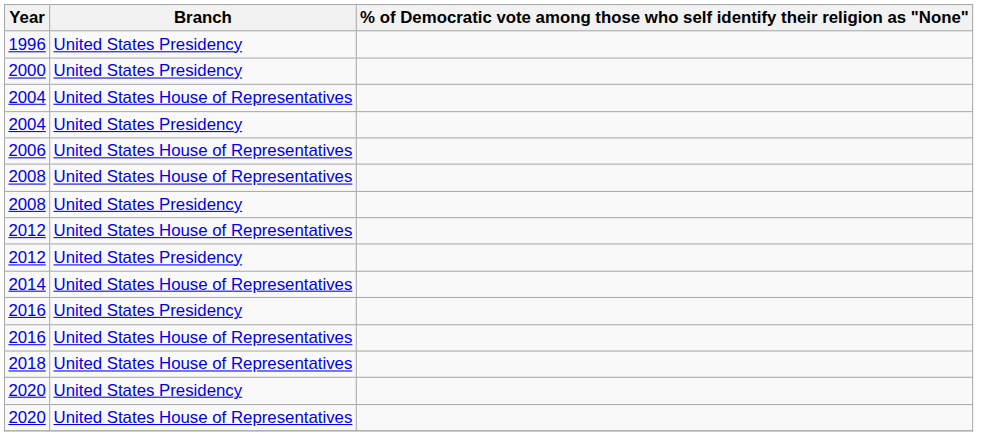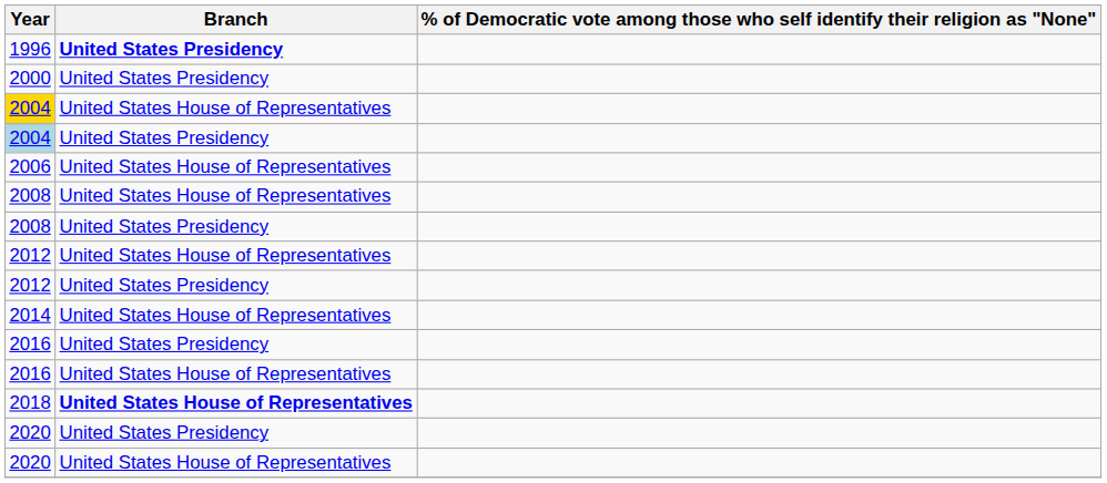1996 | Branch: normal -> bold
2004 / United States House of Representatives | Year: no background -> gold background
2004 / United States Presidency | Year: no background -> lightblue background
2018 | Branch: normal -> bold
